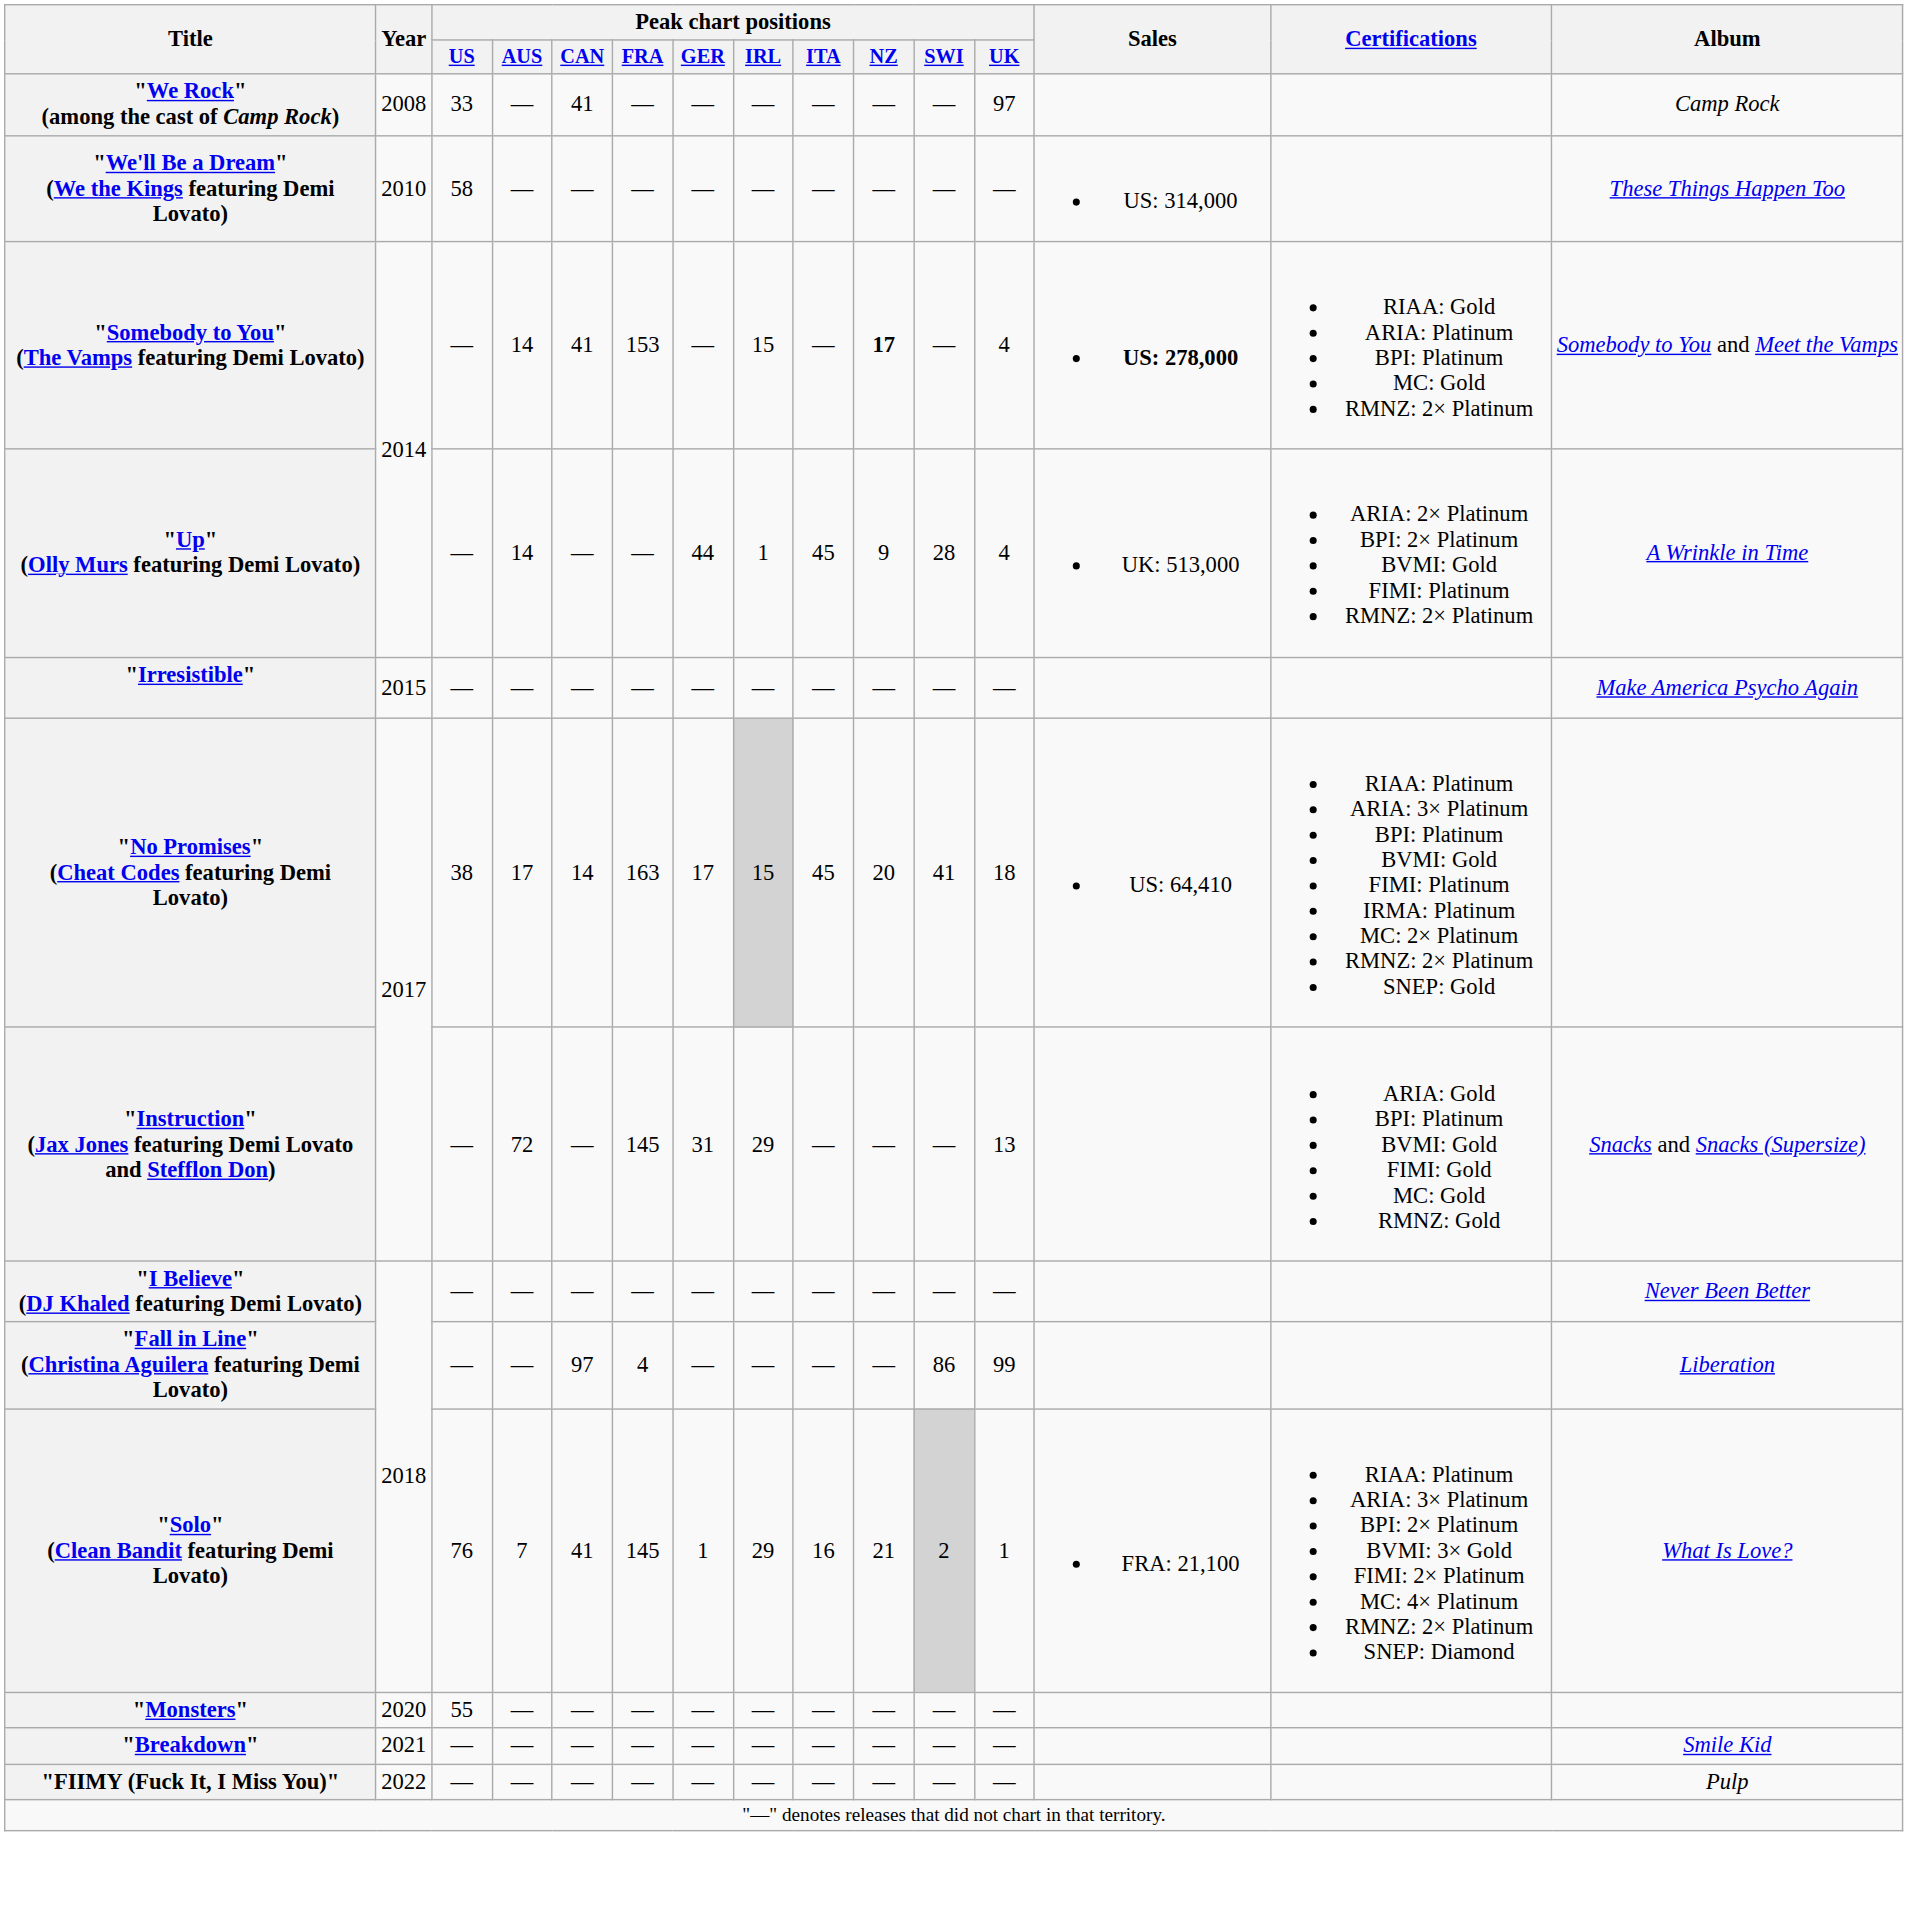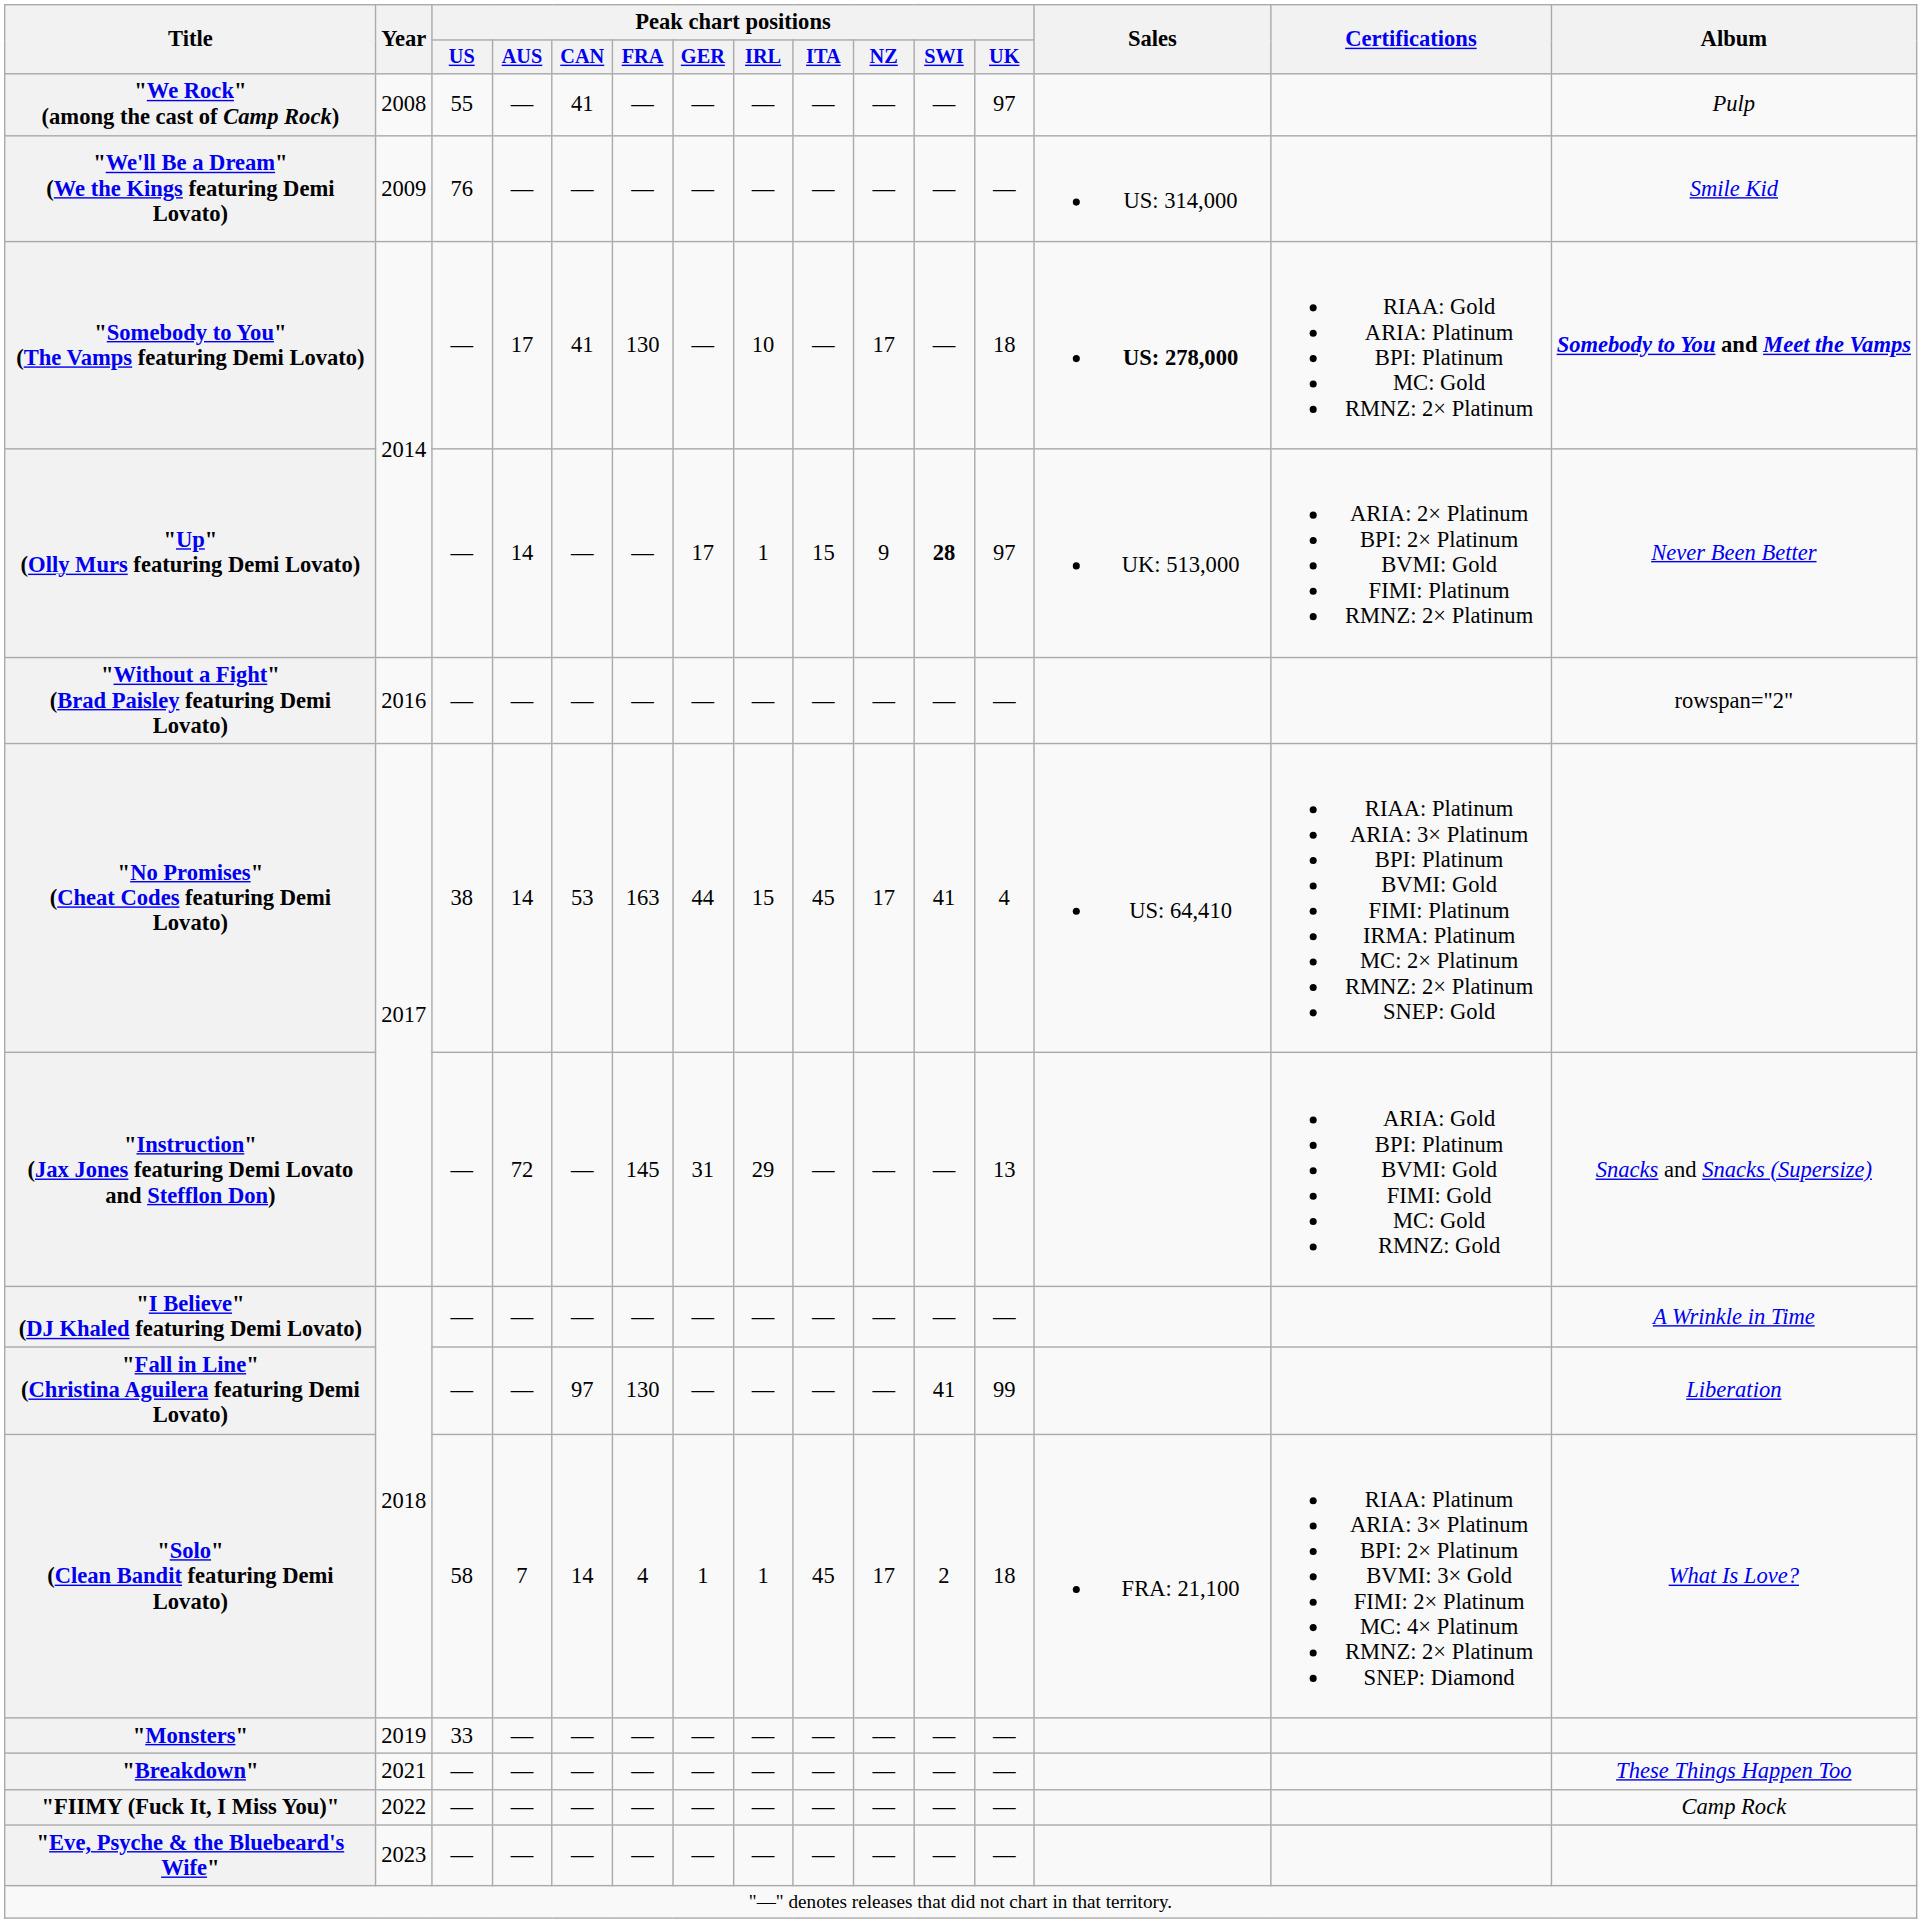"We Rock" (among the cast of Camp Rock) | Peak chart positions / US: 33 -> 55
"We Rock" (among the cast of Camp Rock) | Album: Camp Rock -> Pulp
"We'll Be a Dream" (We the Kings featuring Demi Lovato) | Year: 2010 -> 2009
"We'll Be a Dream" (We the Kings featuring Demi Lovato) | Peak chart positions / US: 58 -> 76
"We'll Be a Dream" (We the Kings featuring Demi Lovato) | Album: These Things Happen Too -> Smile Kid
"Somebody to You" (The Vamps featuring Demi Lovato) | Peak chart positions / AUS: 14 -> 17
"Somebody to You" (The Vamps featuring Demi Lovato) | Peak chart positions / FRA: 153 -> 130
"Somebody to You" (The Vamps featuring Demi Lovato) | Peak chart positions / IRL: 15 -> 10
"Somebody to You" (The Vamps featuring Demi Lovato) | Peak chart positions / NZ: bold -> normal
"Somebody to You" (The Vamps featuring Demi Lovato) | Peak chart positions / UK: 4 -> 18
"Somebody to You" (The Vamps featuring Demi Lovato) | Album: normal -> bold
"Up" (Olly Murs featuring Demi Lovato) | Peak chart positions / GER: 44 -> 17
"Up" (Olly Murs featuring Demi Lovato) | Peak chart positions / ITA: 45 -> 15
"Up" (Olly Murs featuring Demi Lovato) | Peak chart positions / SWI: normal -> bold
"Up" (Olly Murs featuring Demi Lovato) | Peak chart positions / UK: 4 -> 97
"Up" (Olly Murs featuring Demi Lovato) | Album: A Wrinkle in Time -> Never Been Better
- row: "Irresistible" | 2015 | — | — | — | — | — | — | — | — | — | — | Make America Psycho Again
+ row: "Without a Fight" (Brad Paisley featuring Demi Lovato) | 2016 | — | — | — | — | — | — | — | — | — | — | rowspan="2"
"No Promises" (Cheat Codes featuring Demi Lovato) | Peak chart positions / AUS: 17 -> 14
"No Promises" (Cheat Codes featuring Demi Lovato) | Peak chart positions / CAN: 14 -> 53
"No Promises" (Cheat Codes featuring Demi Lovato) | Peak chart positions / GER: 17 -> 44
"No Promises" (Cheat Codes featuring Demi Lovato) | Peak chart positions / IRL: lightgrey background -> no background
"No Promises" (Cheat Codes featuring Demi Lovato) | Peak chart positions / NZ: 20 -> 17
"No Promises" (Cheat Codes featuring Demi Lovato) | Peak chart positions / UK: 18 -> 4
"I Believe" (DJ Khaled featuring Demi Lovato) | Album: Never Been Better -> A Wrinkle in Time
"Fall in Line" (Christina Aguilera featuring Demi Lovato) | Peak chart positions / FRA: 4 -> 130
"Fall in Line" (Christina Aguilera featuring Demi Lovato) | Peak chart positions / SWI: 86 -> 41
"Solo" (Clean Bandit featuring Demi Lovato) | Peak chart positions / US: 76 -> 58
"Solo" (Clean Bandit featuring Demi Lovato) | Peak chart positions / CAN: 41 -> 14
"Solo" (Clean Bandit featuring Demi Lovato) | Peak chart positions / FRA: 145 -> 4
"Solo" (Clean Bandit featuring Demi Lovato) | Peak chart positions / IRL: 29 -> 1
"Solo" (Clean Bandit featuring Demi Lovato) | Peak chart positions / ITA: 16 -> 45
"Solo" (Clean Bandit featuring Demi Lovato) | Peak chart positions / NZ: 21 -> 17
"Solo" (Clean Bandit featuring Demi Lovato) | Peak chart positions / SWI: lightgrey background -> no background
"Solo" (Clean Bandit featuring Demi Lovato) | Peak chart positions / UK: 1 -> 18
"Monsters" | Year: 2020 -> 2019
"Monsters" | Peak chart positions / US: 55 -> 33
"Breakdown" | Album: Smile Kid -> These Things Happen Too
"FIIMY (Fuck It, I Miss You)" | Album: Pulp -> Camp Rock
+ row: "Eve, Psyche & the Bluebeard's Wife" | 2023 | — | — | — | — | — | — | — | — | — | —
